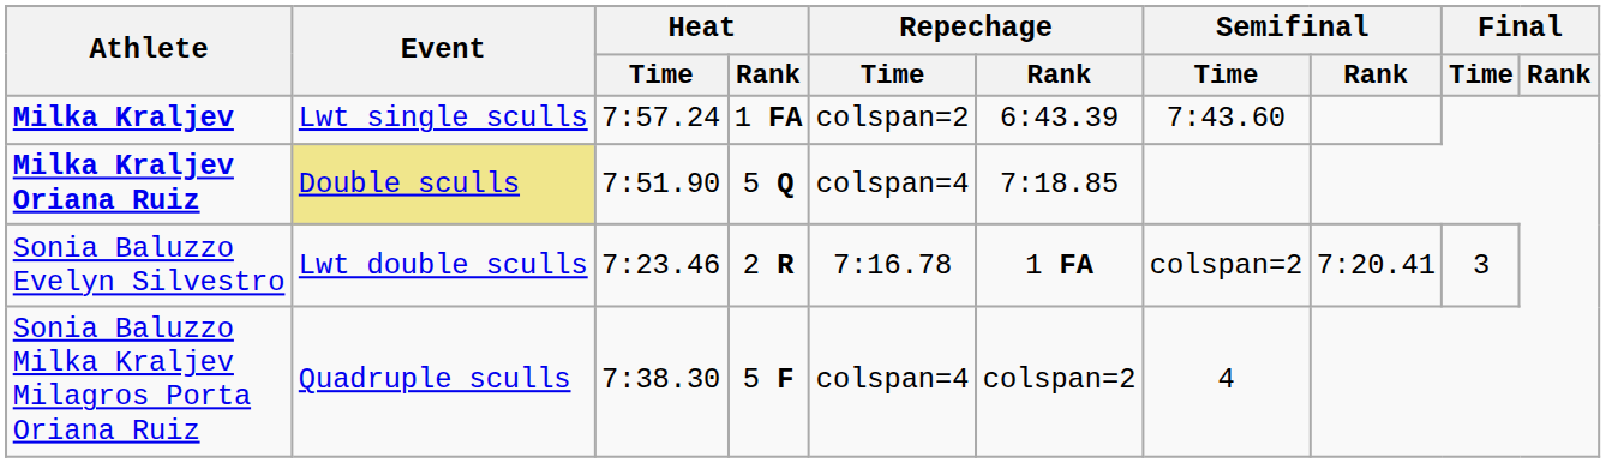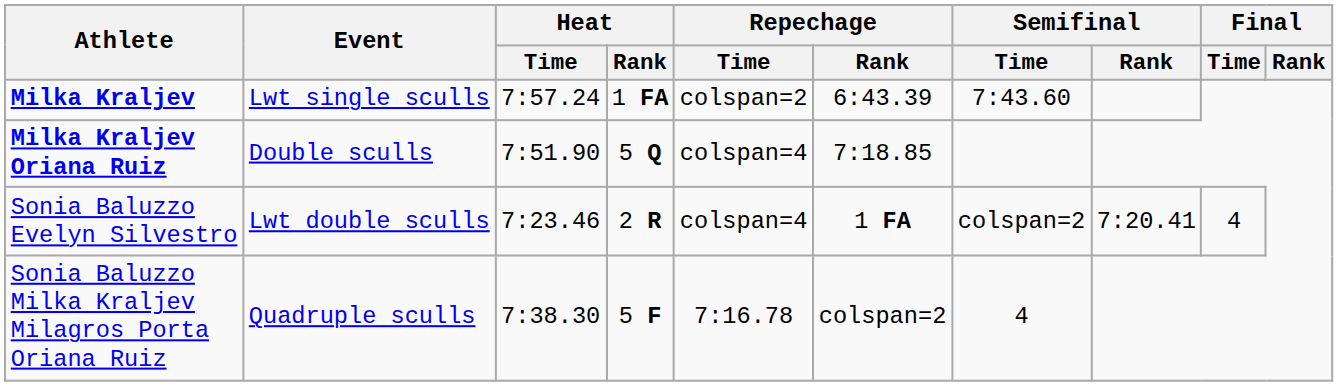Milka Kraljev Oriana Ruiz | Event: khaki background -> no background
Sonia Baluzzo Evelyn Silvestro | Repechage / Time: 7:16.78 -> colspan=4
Sonia Baluzzo Evelyn Silvestro | Final / Time: 3 -> 4
Sonia Baluzzo Milka Kraljev Milagros Porta Oriana Ruiz | Repechage / Time: colspan=4 -> 7:16.78
